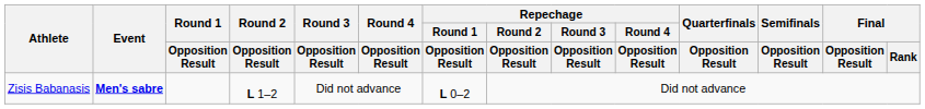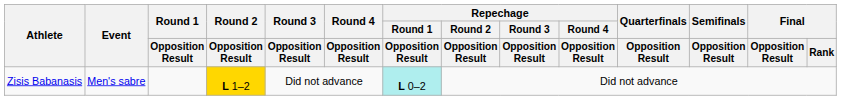Zisis Babanasis | Event: bold -> normal
Zisis Babanasis | Round 2 / Opposition Result: no background -> gold background
Zisis Babanasis | Repechage / Round 1 / Opposition Result: no background -> paleturquoise background
